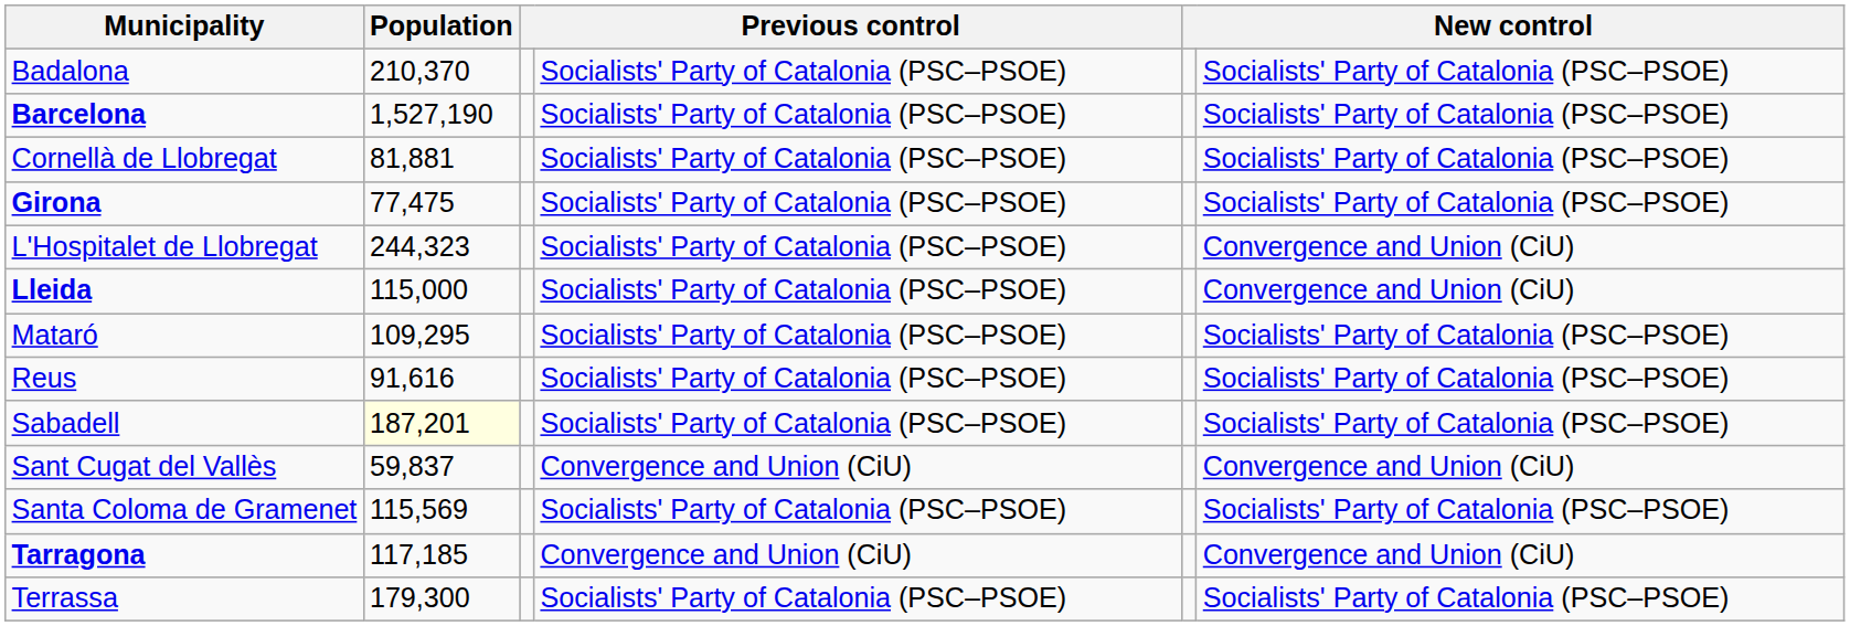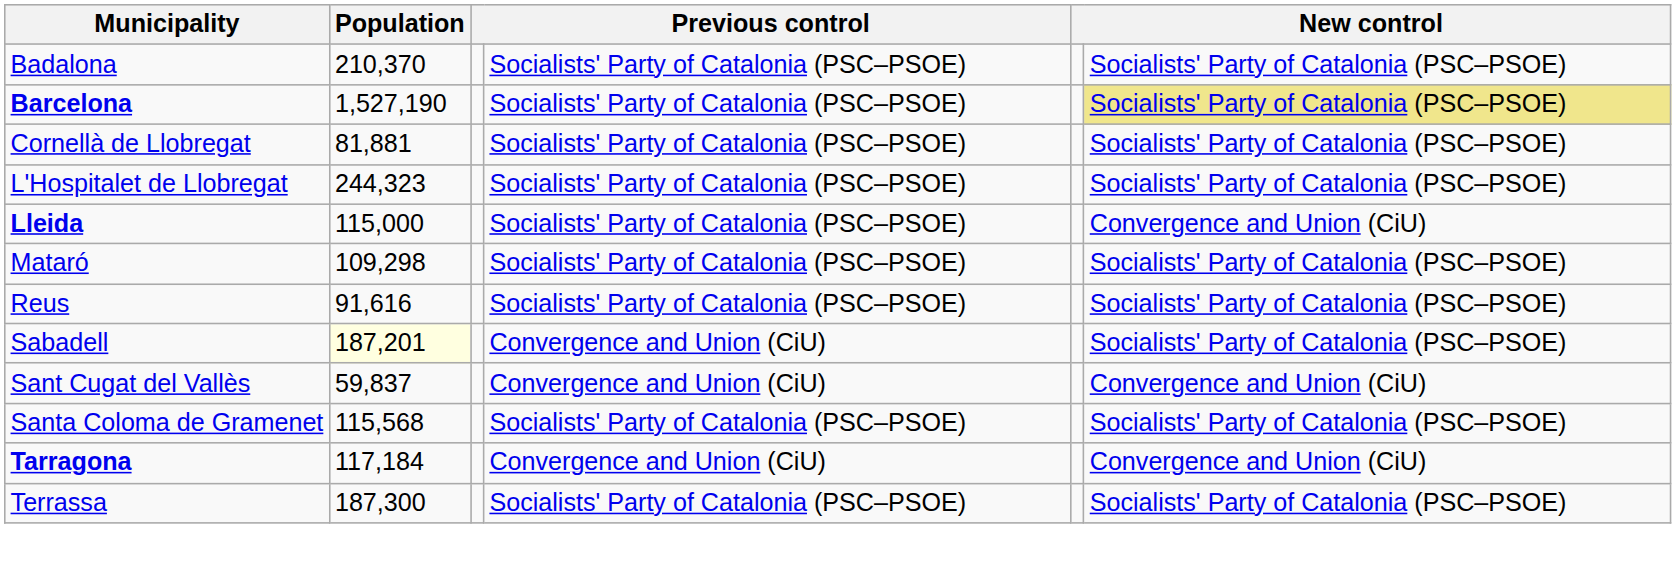Barcelona | column 6: no background -> khaki background
- row: Girona | 77,475 | Socialists' Party of Catalonia (PSC–PSOE) | Socialists' Party of Catalonia (PSC–PSOE)
L'Hospitalet de Llobregat | column 6: Convergence and Union (CiU) -> Socialists' Party of Catalonia (PSC–PSOE)
Mataró | Population: 109,295 -> 109,298
Sabadell | column 4: Socialists' Party of Catalonia (PSC–PSOE) -> Convergence and Union (CiU)
Santa Coloma de Gramenet | Population: 115,569 -> 115,568
Tarragona | Population: 117,185 -> 117,184
Terrassa | Population: 179,300 -> 187,300
